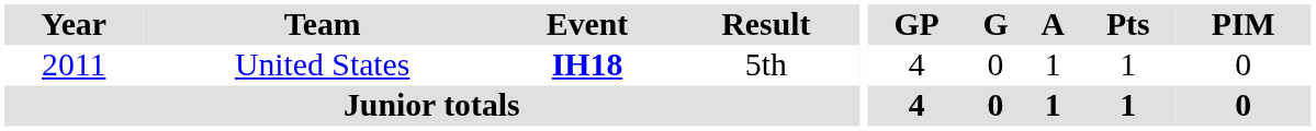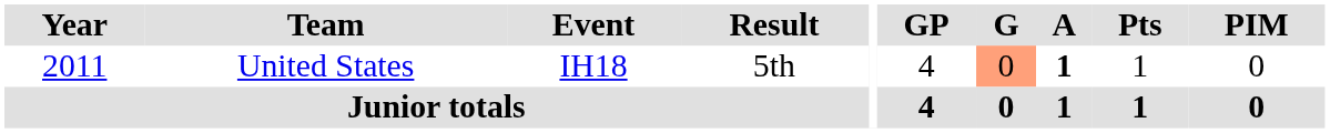United States | Event: bold -> normal
United States | G: no background -> lightsalmon background
United States | A: normal -> bold
